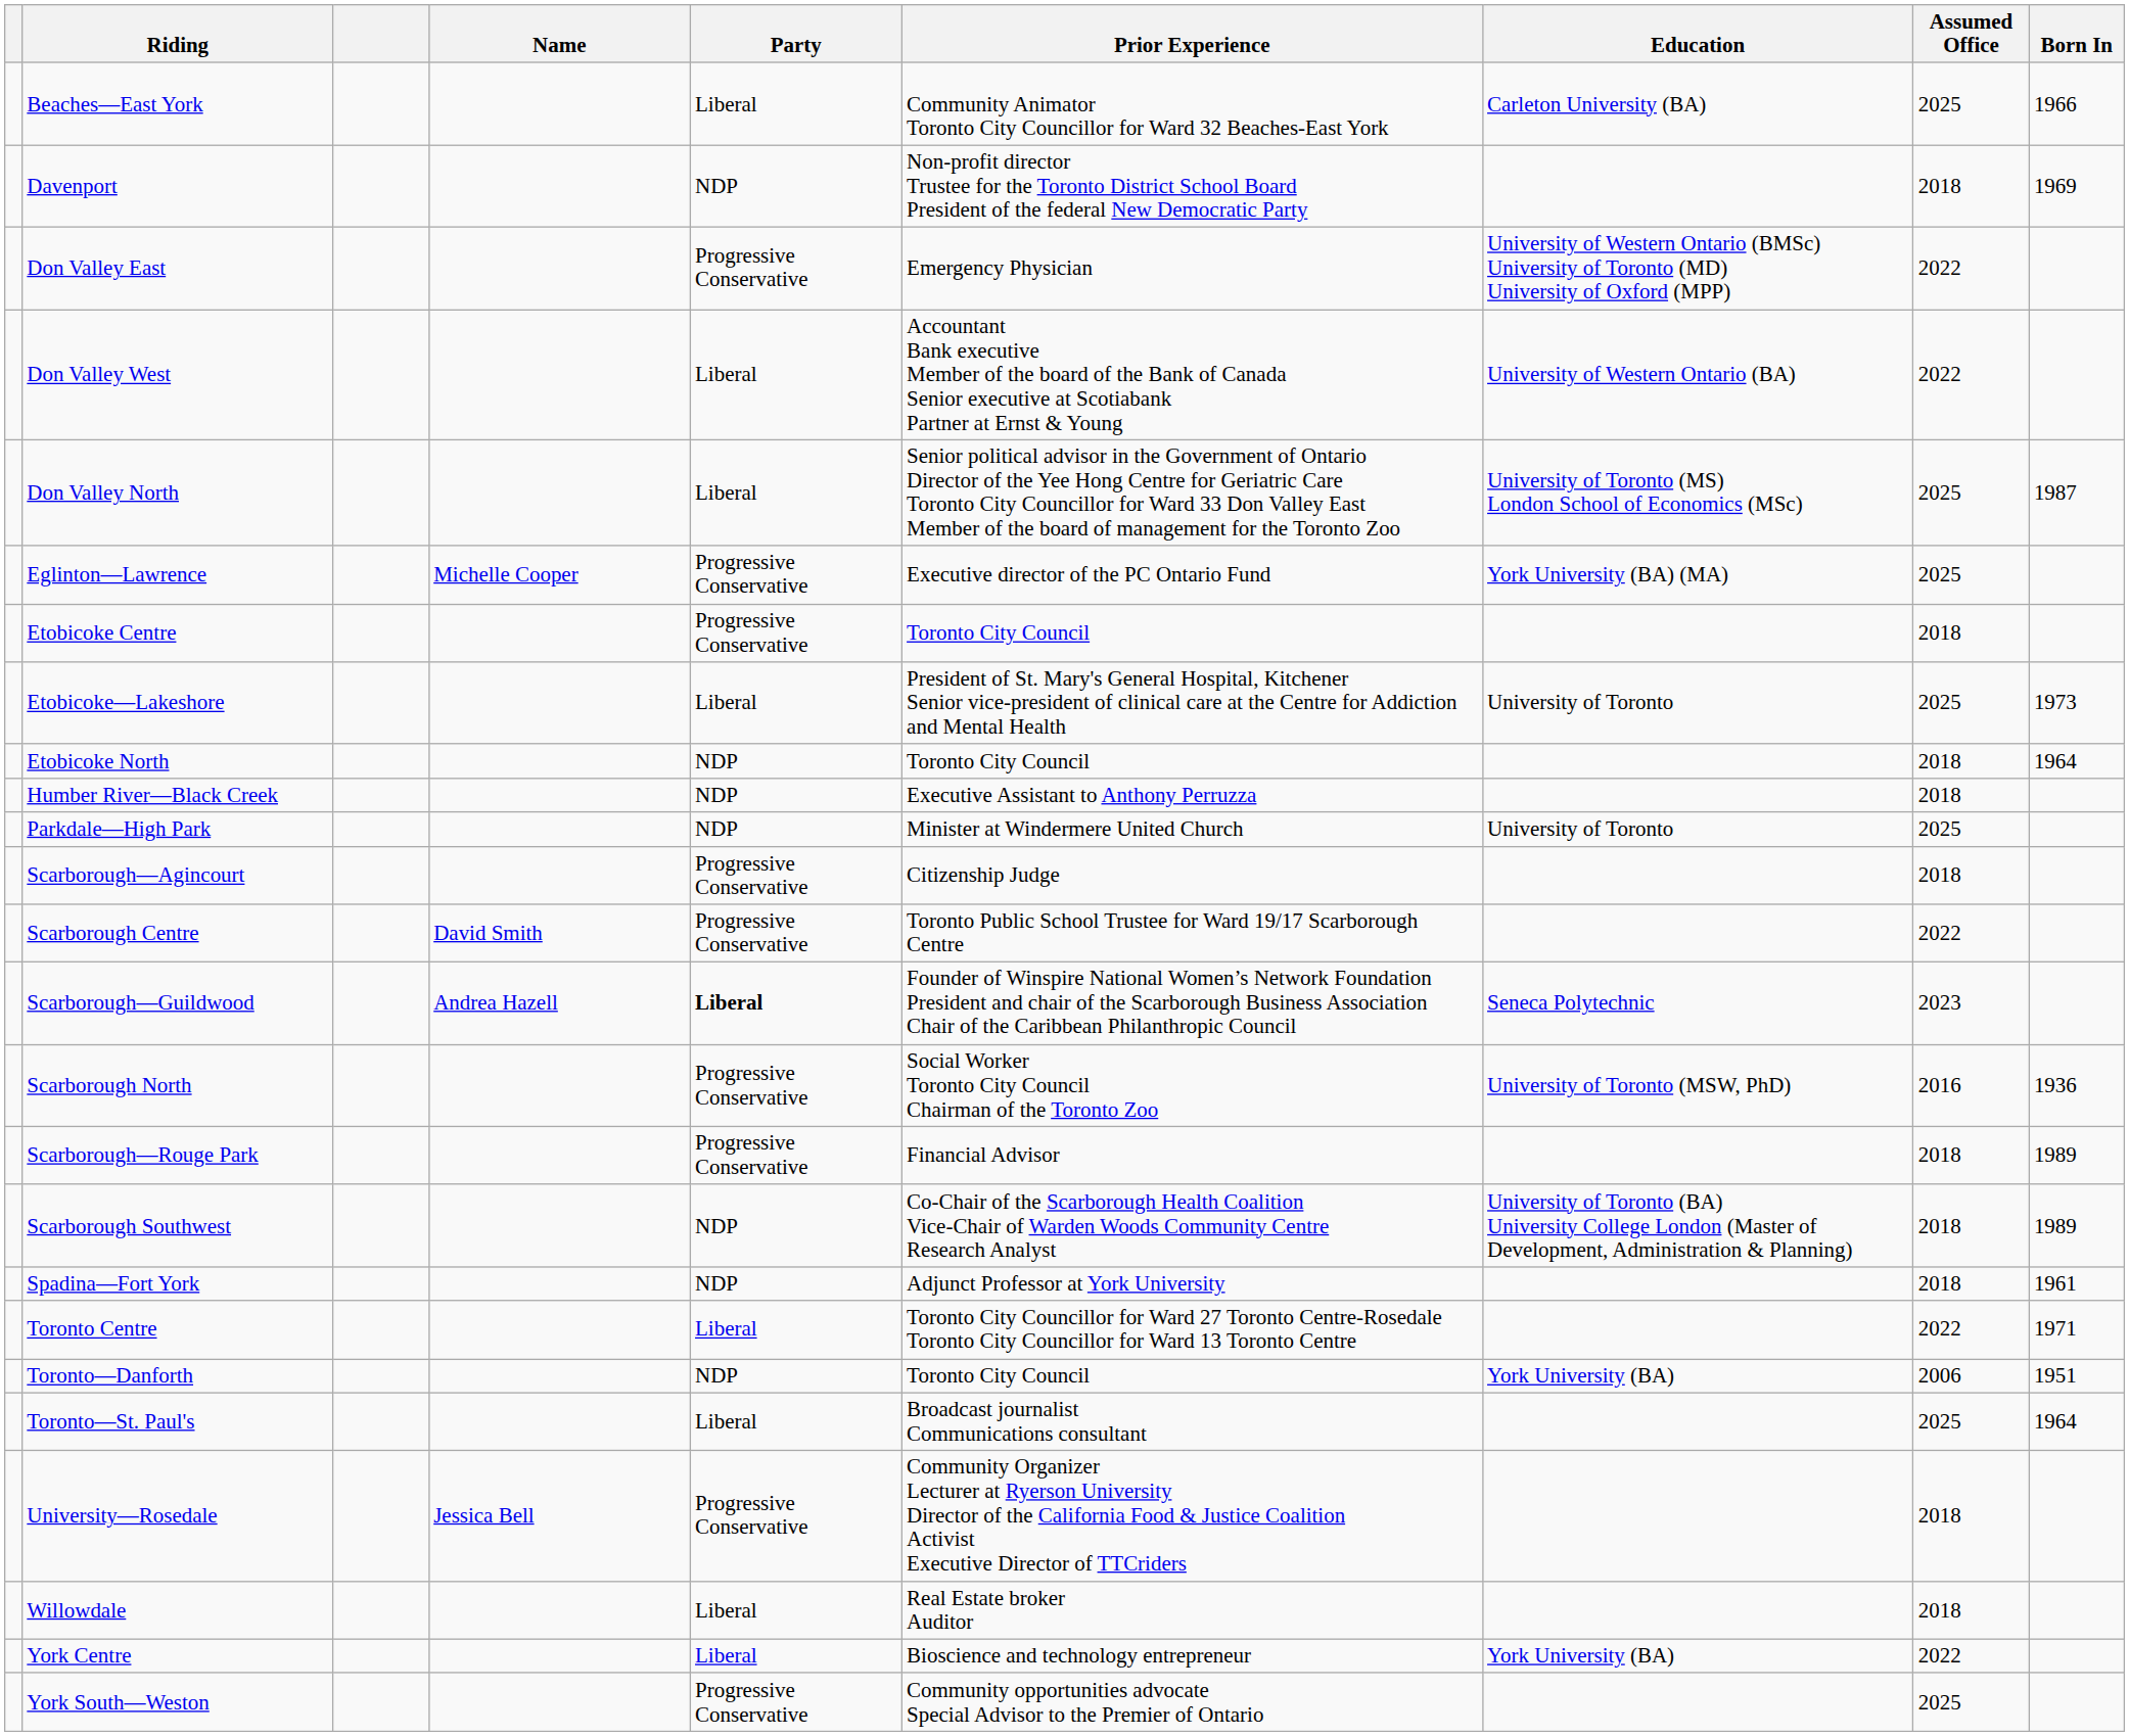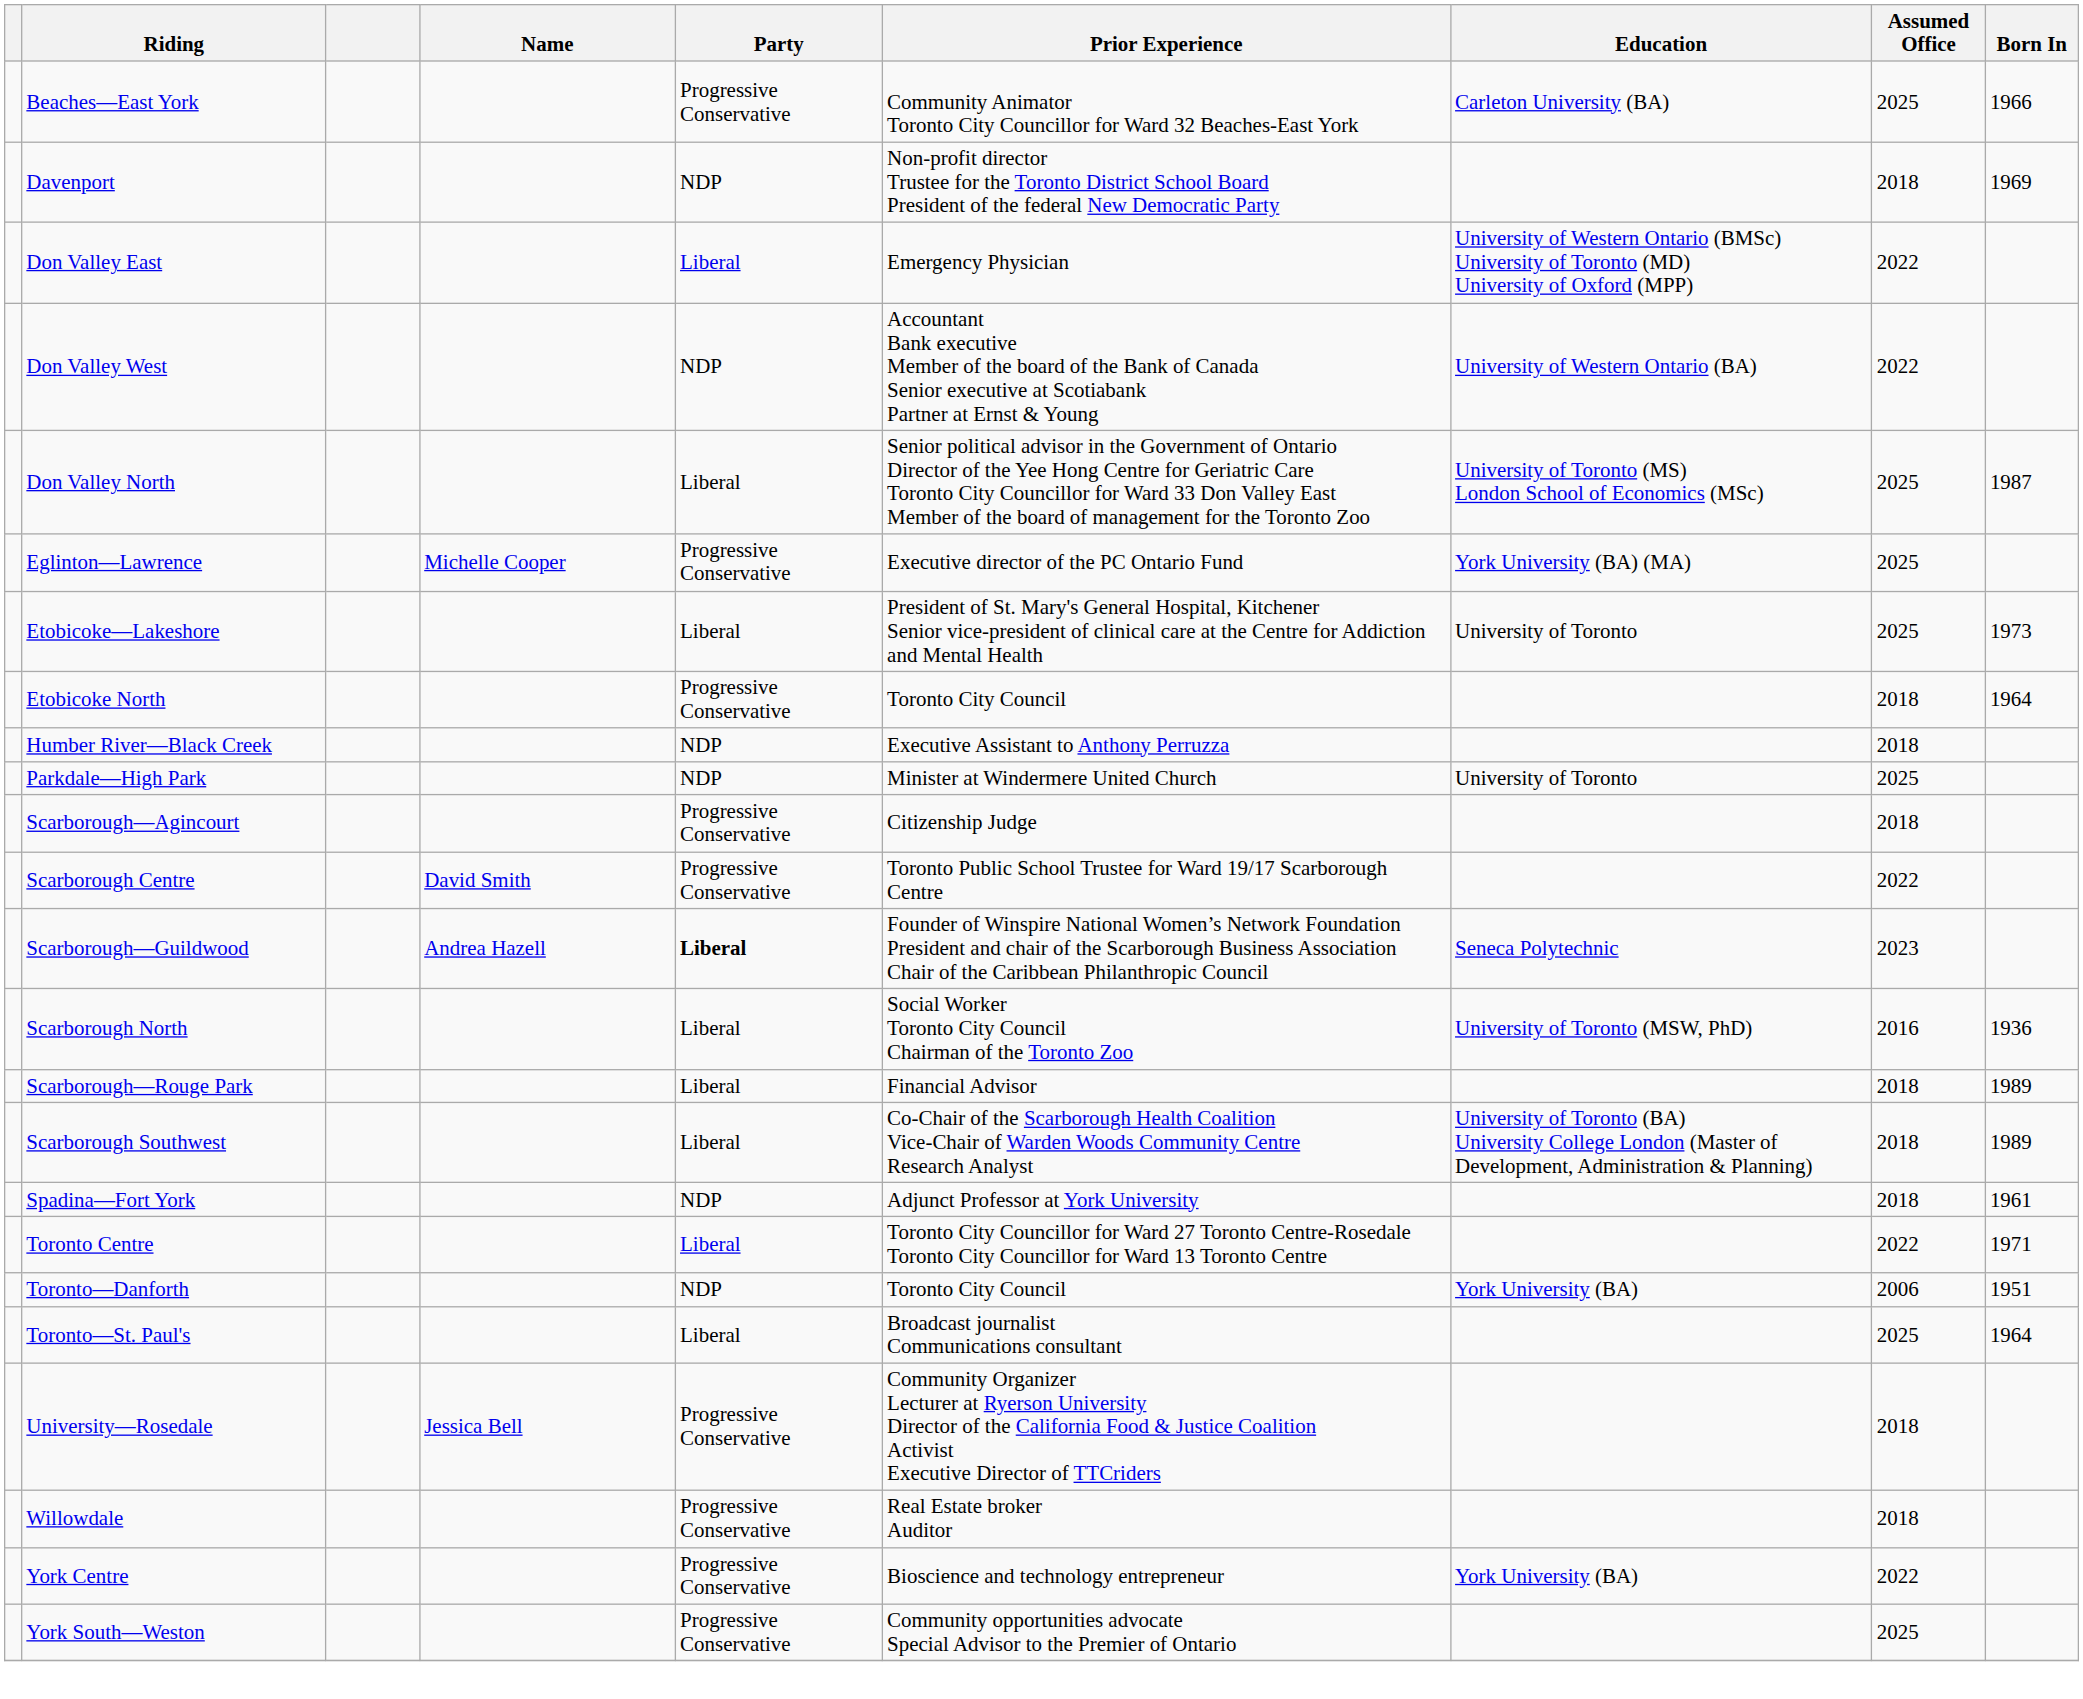Beaches—East York | Party: Liberal -> Progressive Conservative
Don Valley East | Party: Progressive Conservative -> Liberal
Don Valley West | Party: Liberal -> NDP
- row: Etobicoke Centre | Progressive Conservative | Toronto City Council | 2018
Etobicoke North | Party: NDP -> Progressive Conservative
Scarborough North | Party: Progressive Conservative -> Liberal
Scarborough—Rouge Park | Party: Progressive Conservative -> Liberal
Scarborough Southwest | Party: NDP -> Liberal
Willowdale | Party: Liberal -> Progressive Conservative
York Centre | Party: Liberal -> Progressive Conservative
